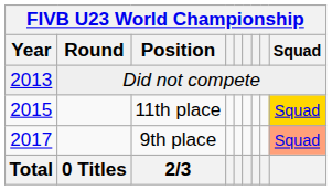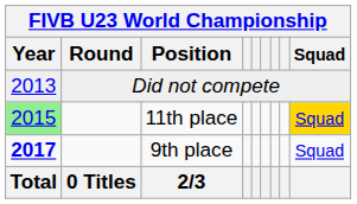11th place | Year: no background -> lightgreen background
9th place | Year: normal -> bold
9th place | Squad: lightsalmon background -> no background
